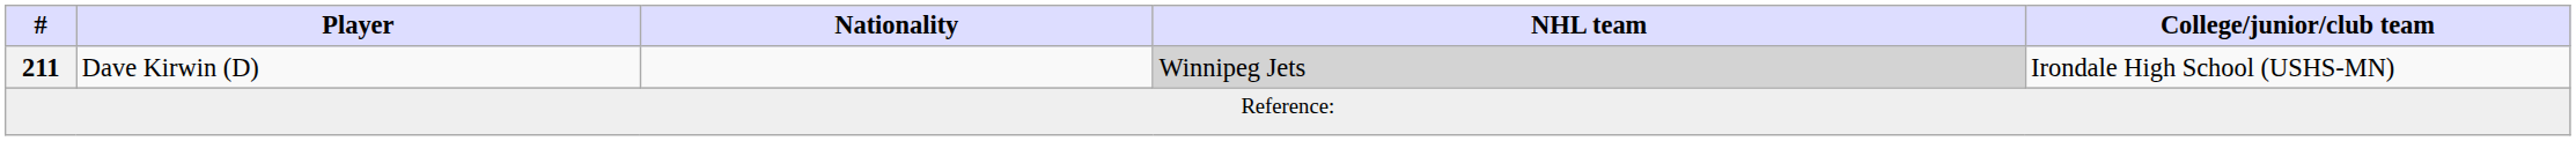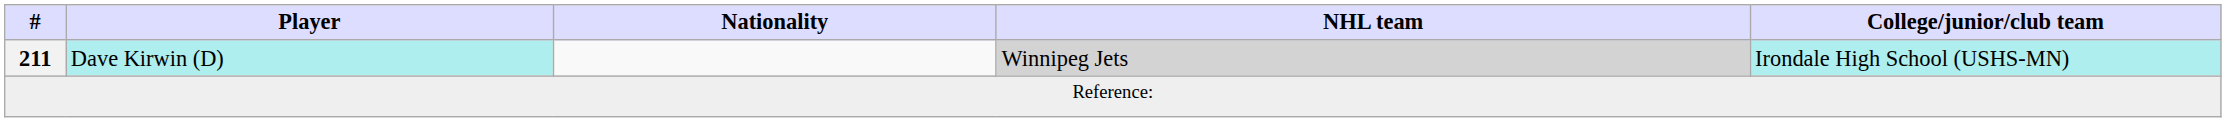211 | Player: no background -> paleturquoise background
211 | College/junior/club team: no background -> paleturquoise background
